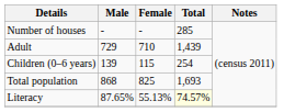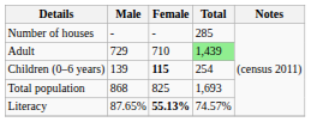Adult | Total: no background -> lightgreen background
Children (0–6 years) | Female: normal -> bold
Literacy | Female: normal -> bold
Literacy | Total: lightyellow background -> no background
